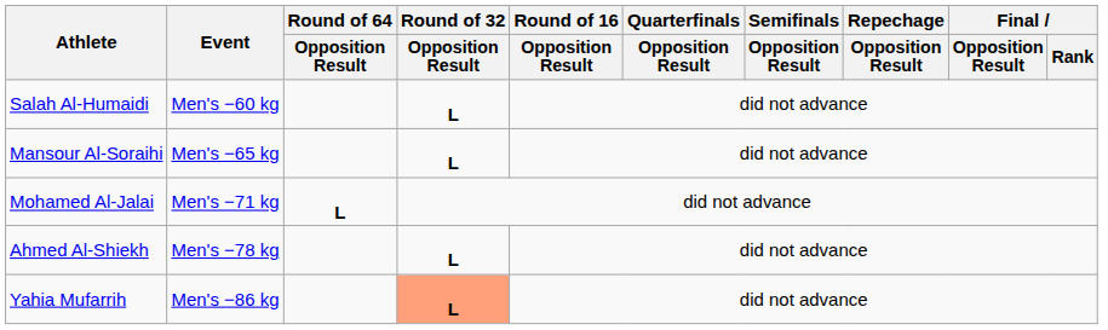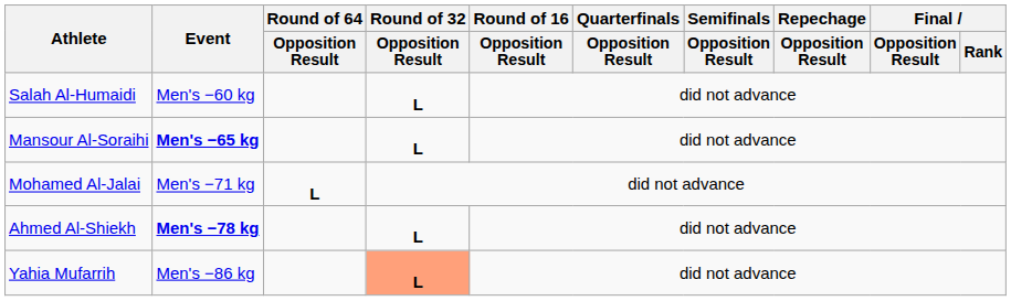Mansour Al-Soraihi | Event: normal -> bold
Ahmed Al-Shiekh | Event: normal -> bold
